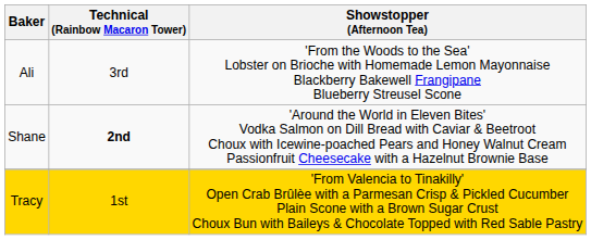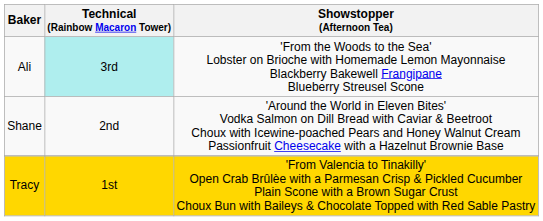Ali | Technical (Rainbow Macaron Tower): no background -> paleturquoise background
Shane | Technical (Rainbow Macaron Tower): bold -> normal
